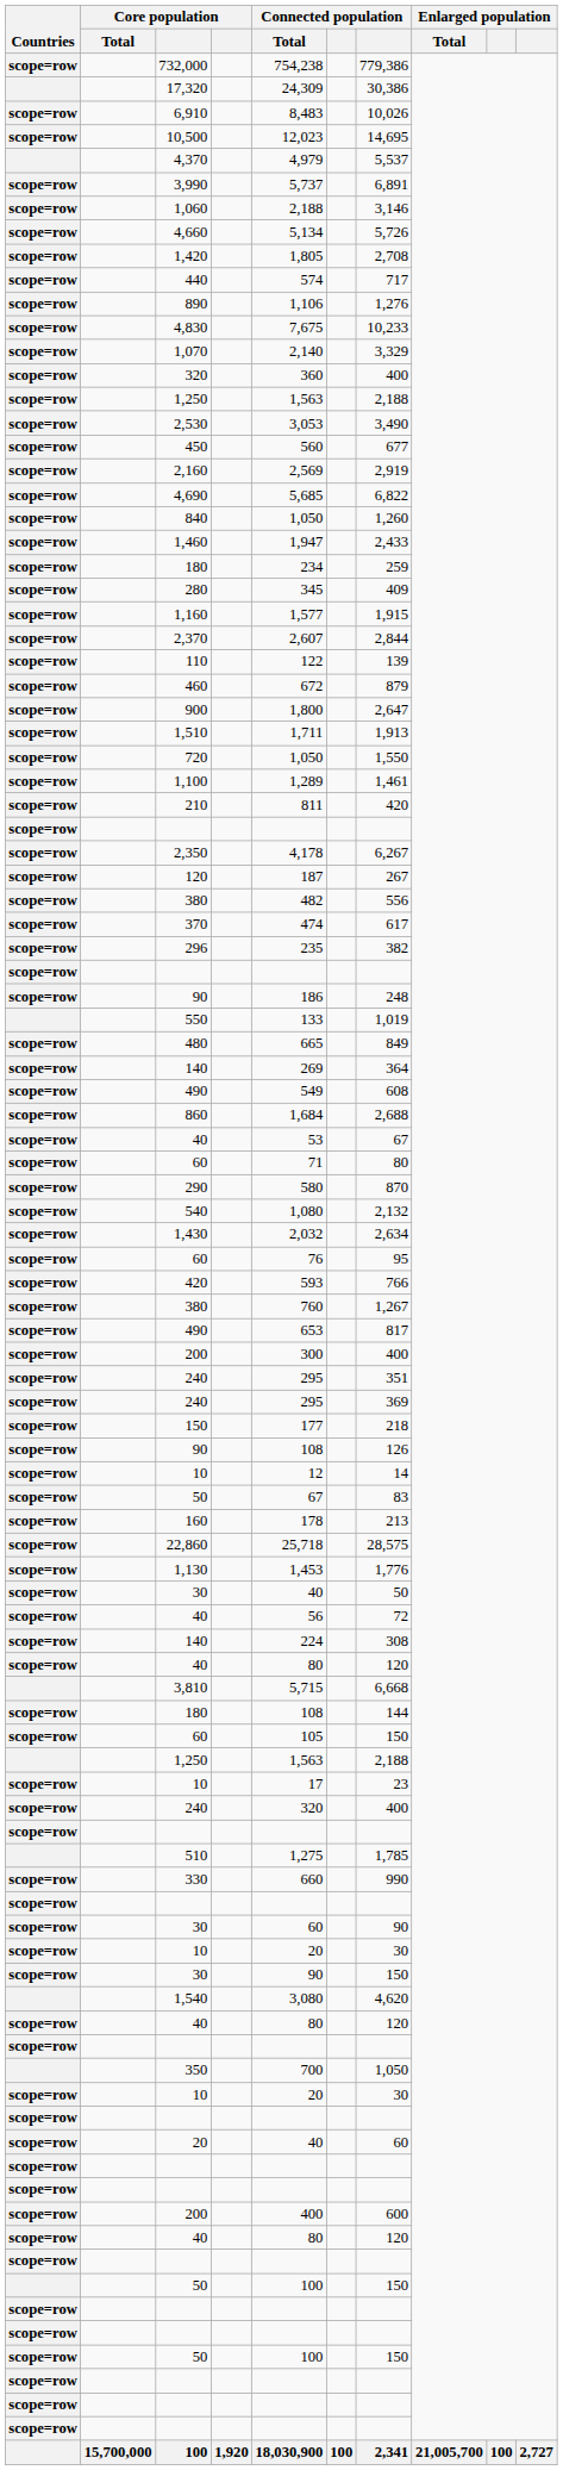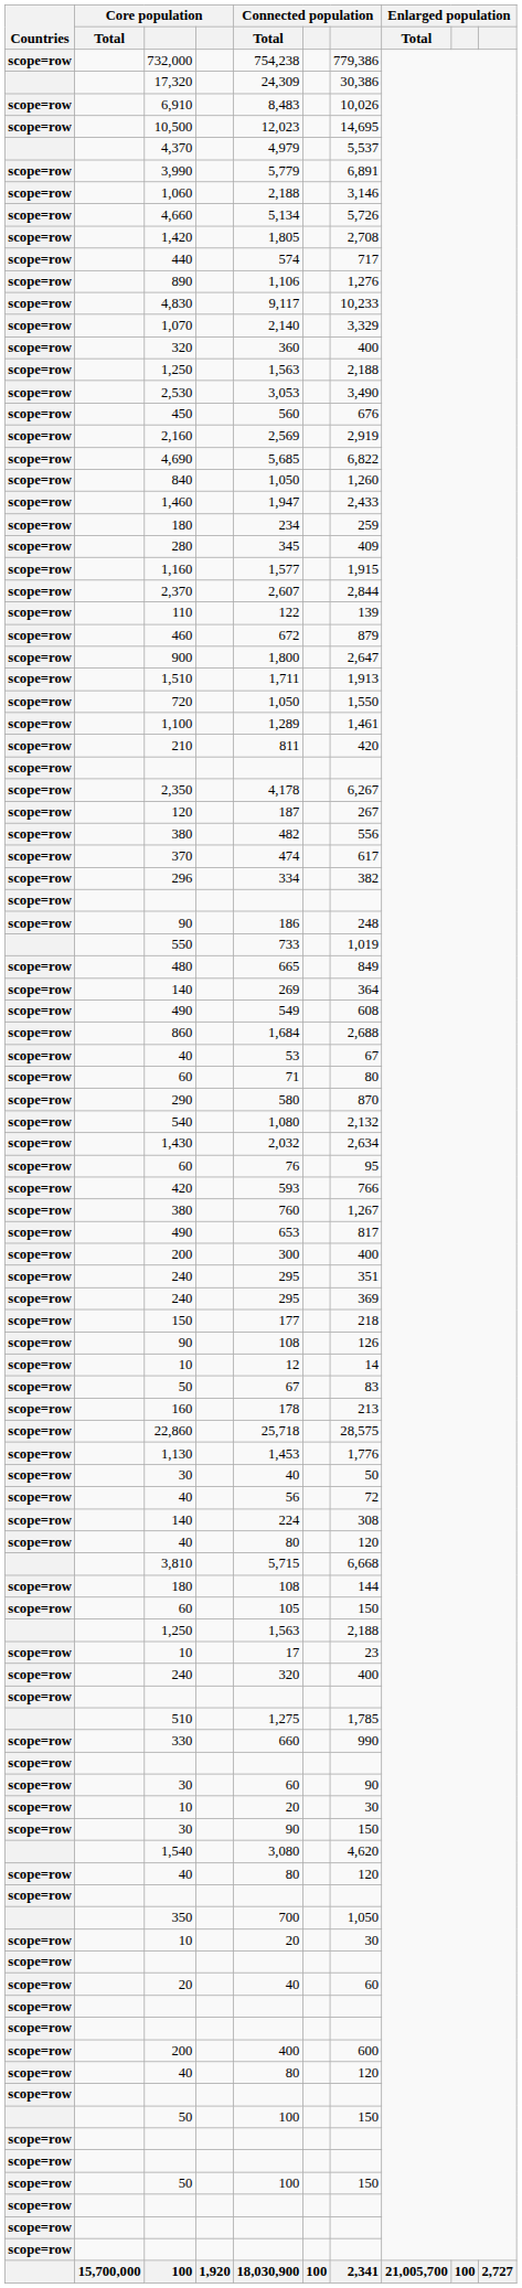3,990 | Connected population / Total: 5,737 -> 5,779
4,830 | Connected population / Total: 7,675 -> 9,117
450 | column 7: 677 -> 676
296 | Connected population / Total: 235 -> 334
550 | Connected population / Total: 133 -> 733
